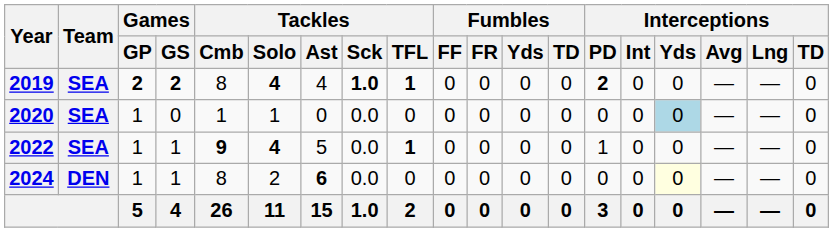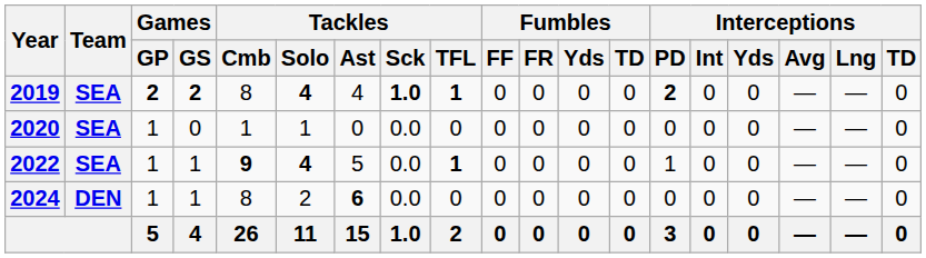2020 | Interceptions / Yds: lightblue background -> no background
2024 | Interceptions / Yds: lightyellow background -> no background
